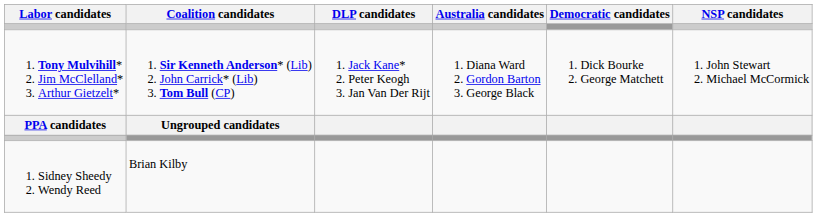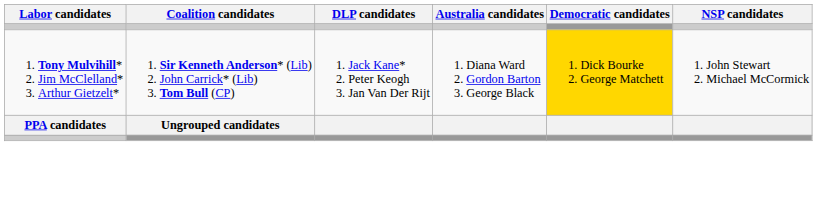Tony Mulvihill* Jim McClelland* Arthur Gietzelt* | Democratic candidates: no background -> gold background
- row: Sidney Sheedy Wendy Reed | Brian Kilby
